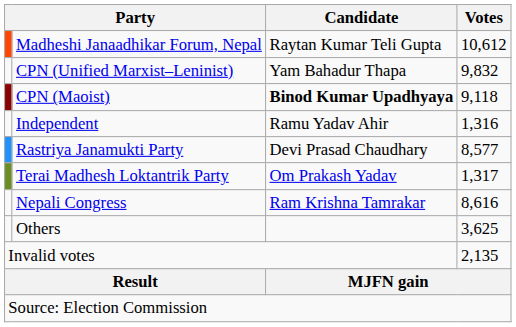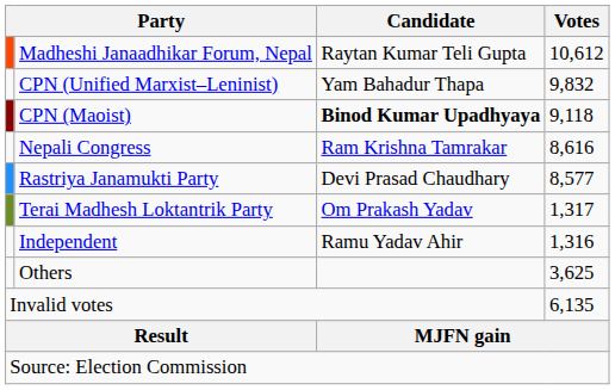rows swapped: Nepali Congress <-> Independent
Invalid votes | Votes: 2,135 -> 6,135
